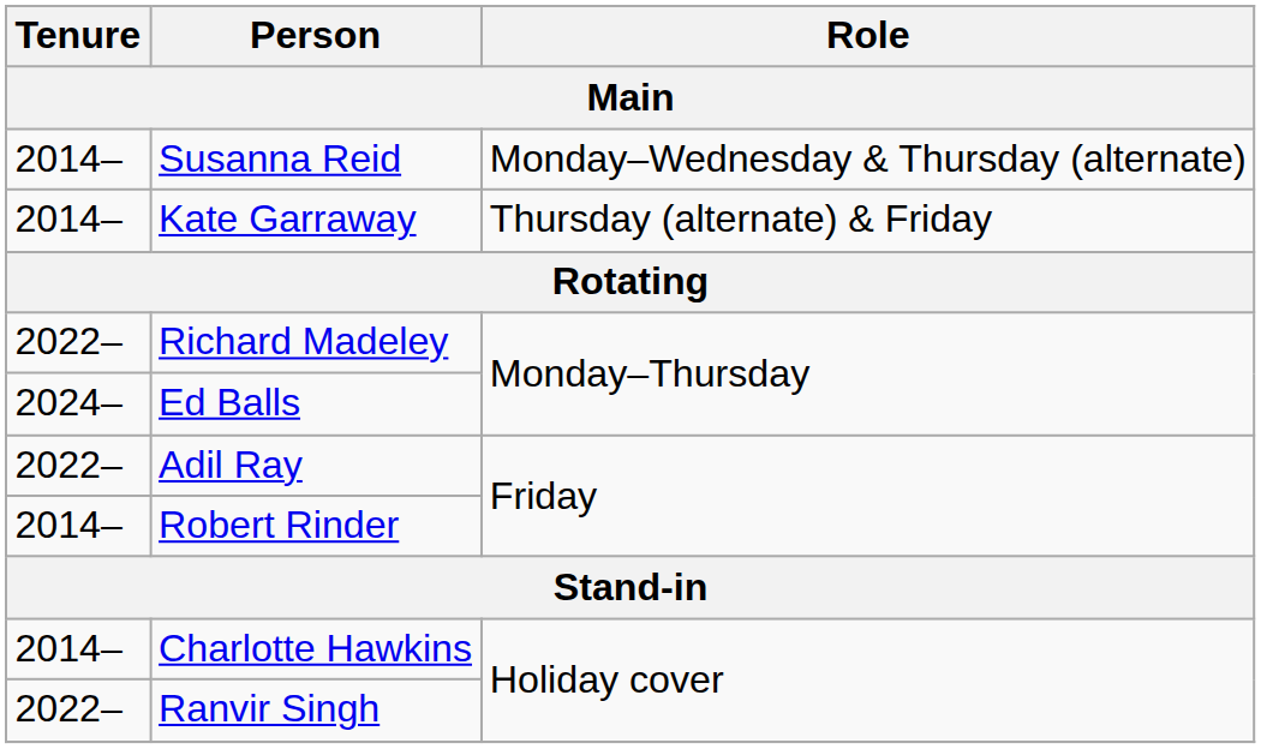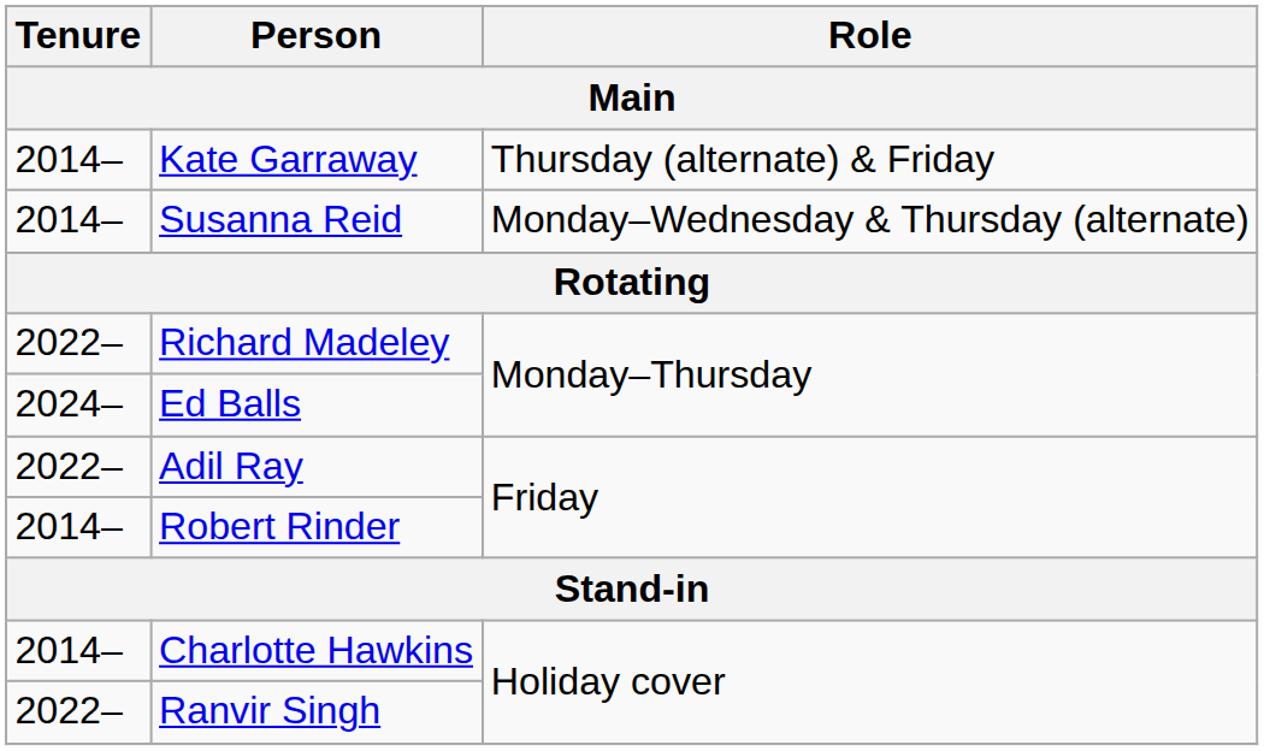rows swapped: Susanna Reid <-> Kate Garraway
